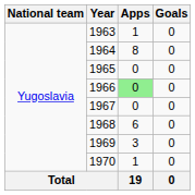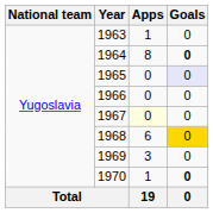1964 | Goals: normal -> bold
1965 | Goals: no background -> lavender background
1966 | Apps: lightgreen background -> no background
1967 | Apps: no background -> lightyellow background
1968 | Goals: no background -> gold background
1970 | Goals: normal -> bold
